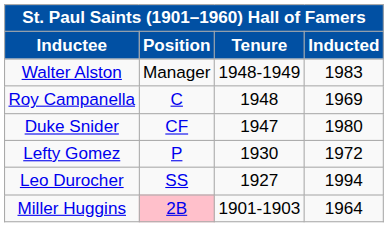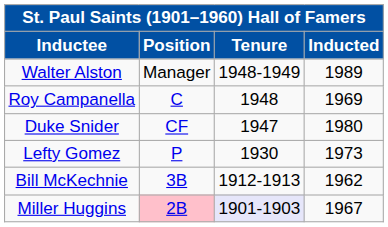Walter Alston | Inducted: 1983 -> 1989
Lefty Gomez | Inducted: 1972 -> 1973
- row: Leo Durocher | SS | 1927 | 1994
+ row: Bill McKechnie | 3B | 1912-1913 | 1962
Miller Huggins | Tenure: no background -> lavender background
Miller Huggins | Inducted: 1964 -> 1967
